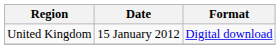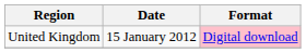United Kingdom | Format: no background -> pink background
